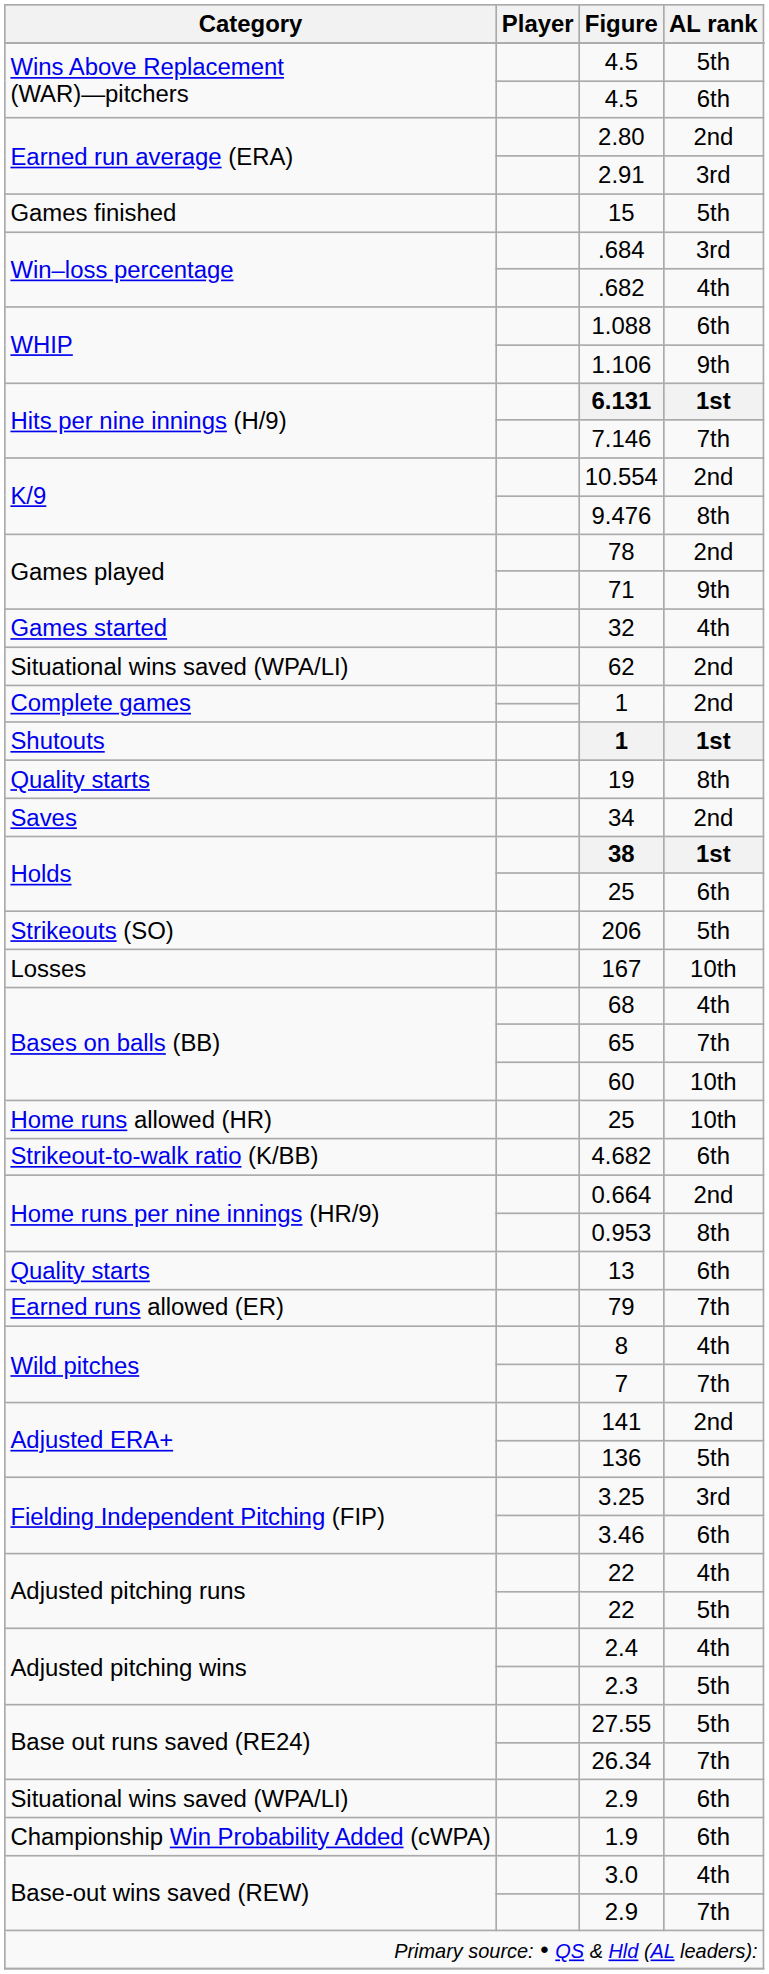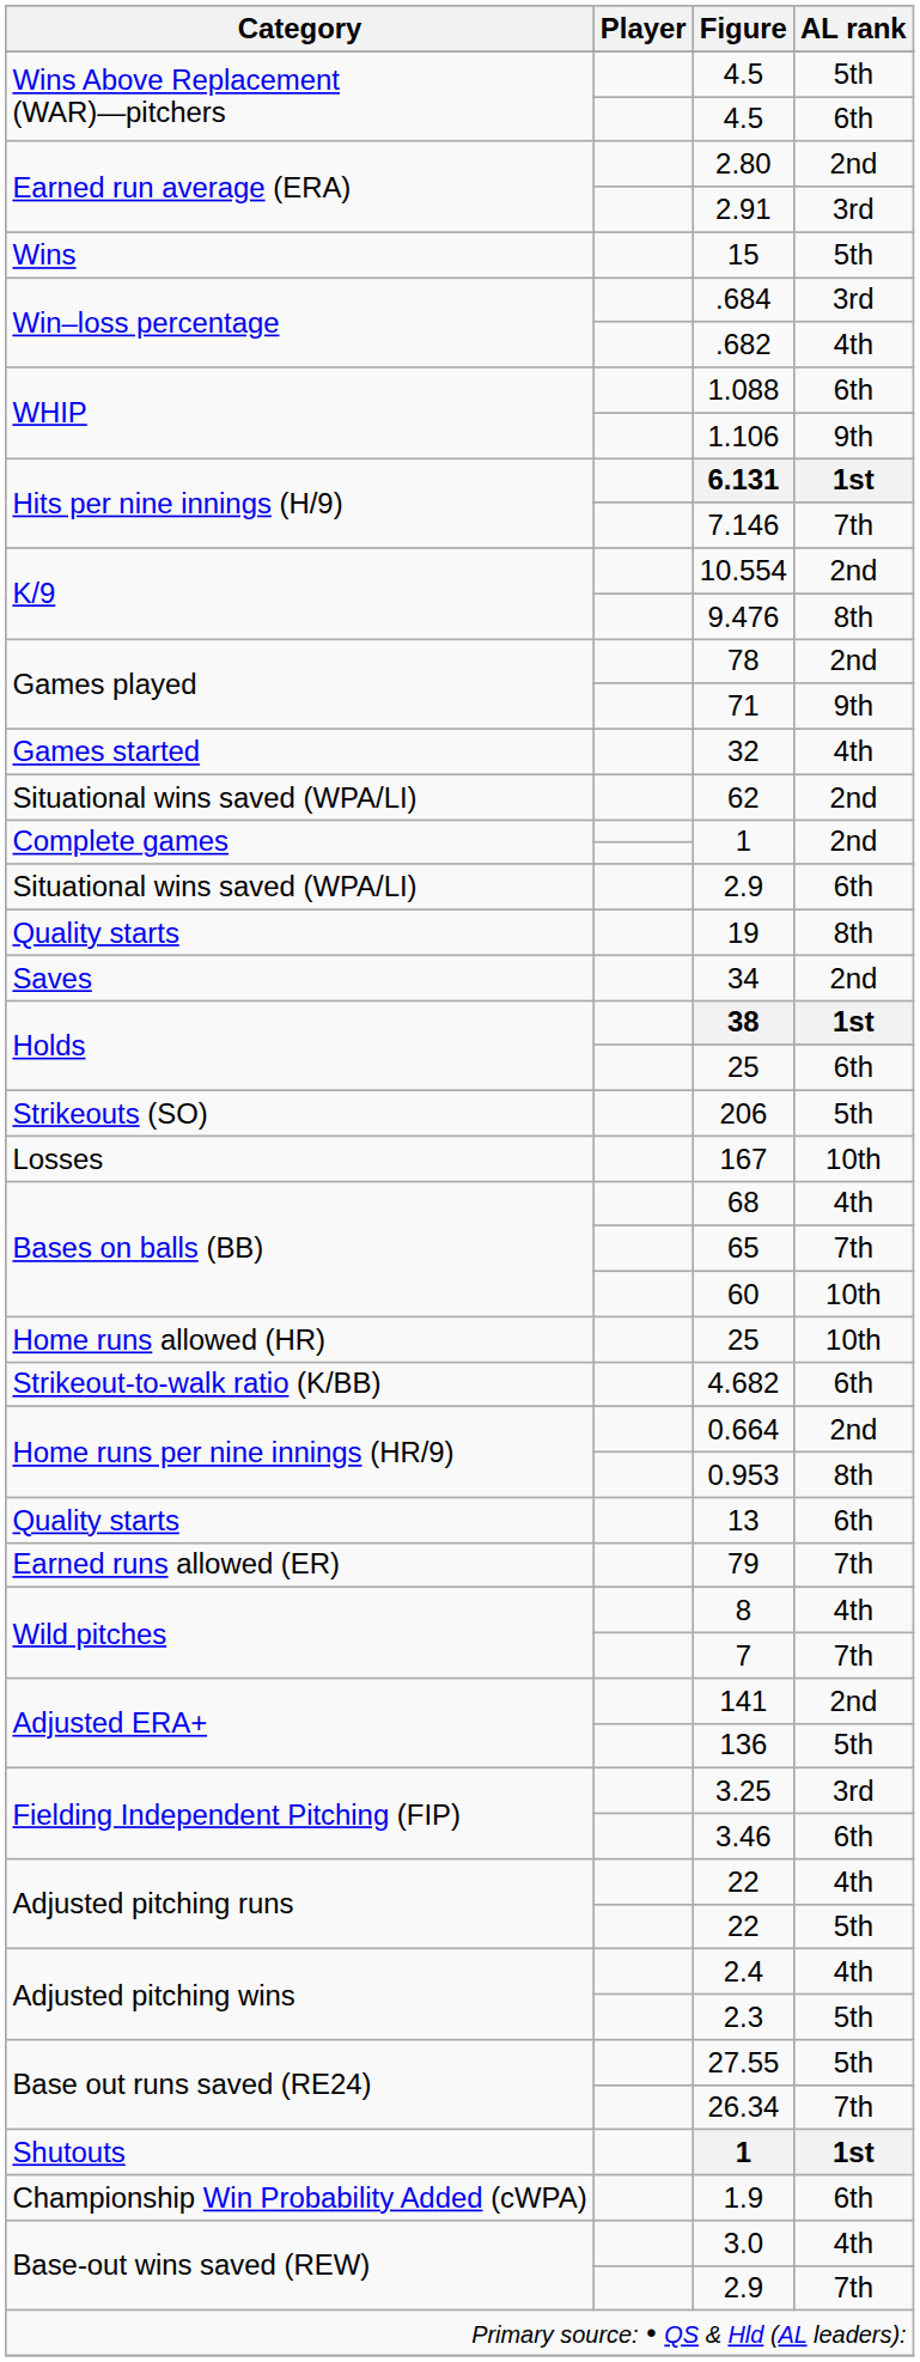15 | Category: Games finished -> Wins
rows swapped: 1 / 1st <-> 2.9 / 6th
